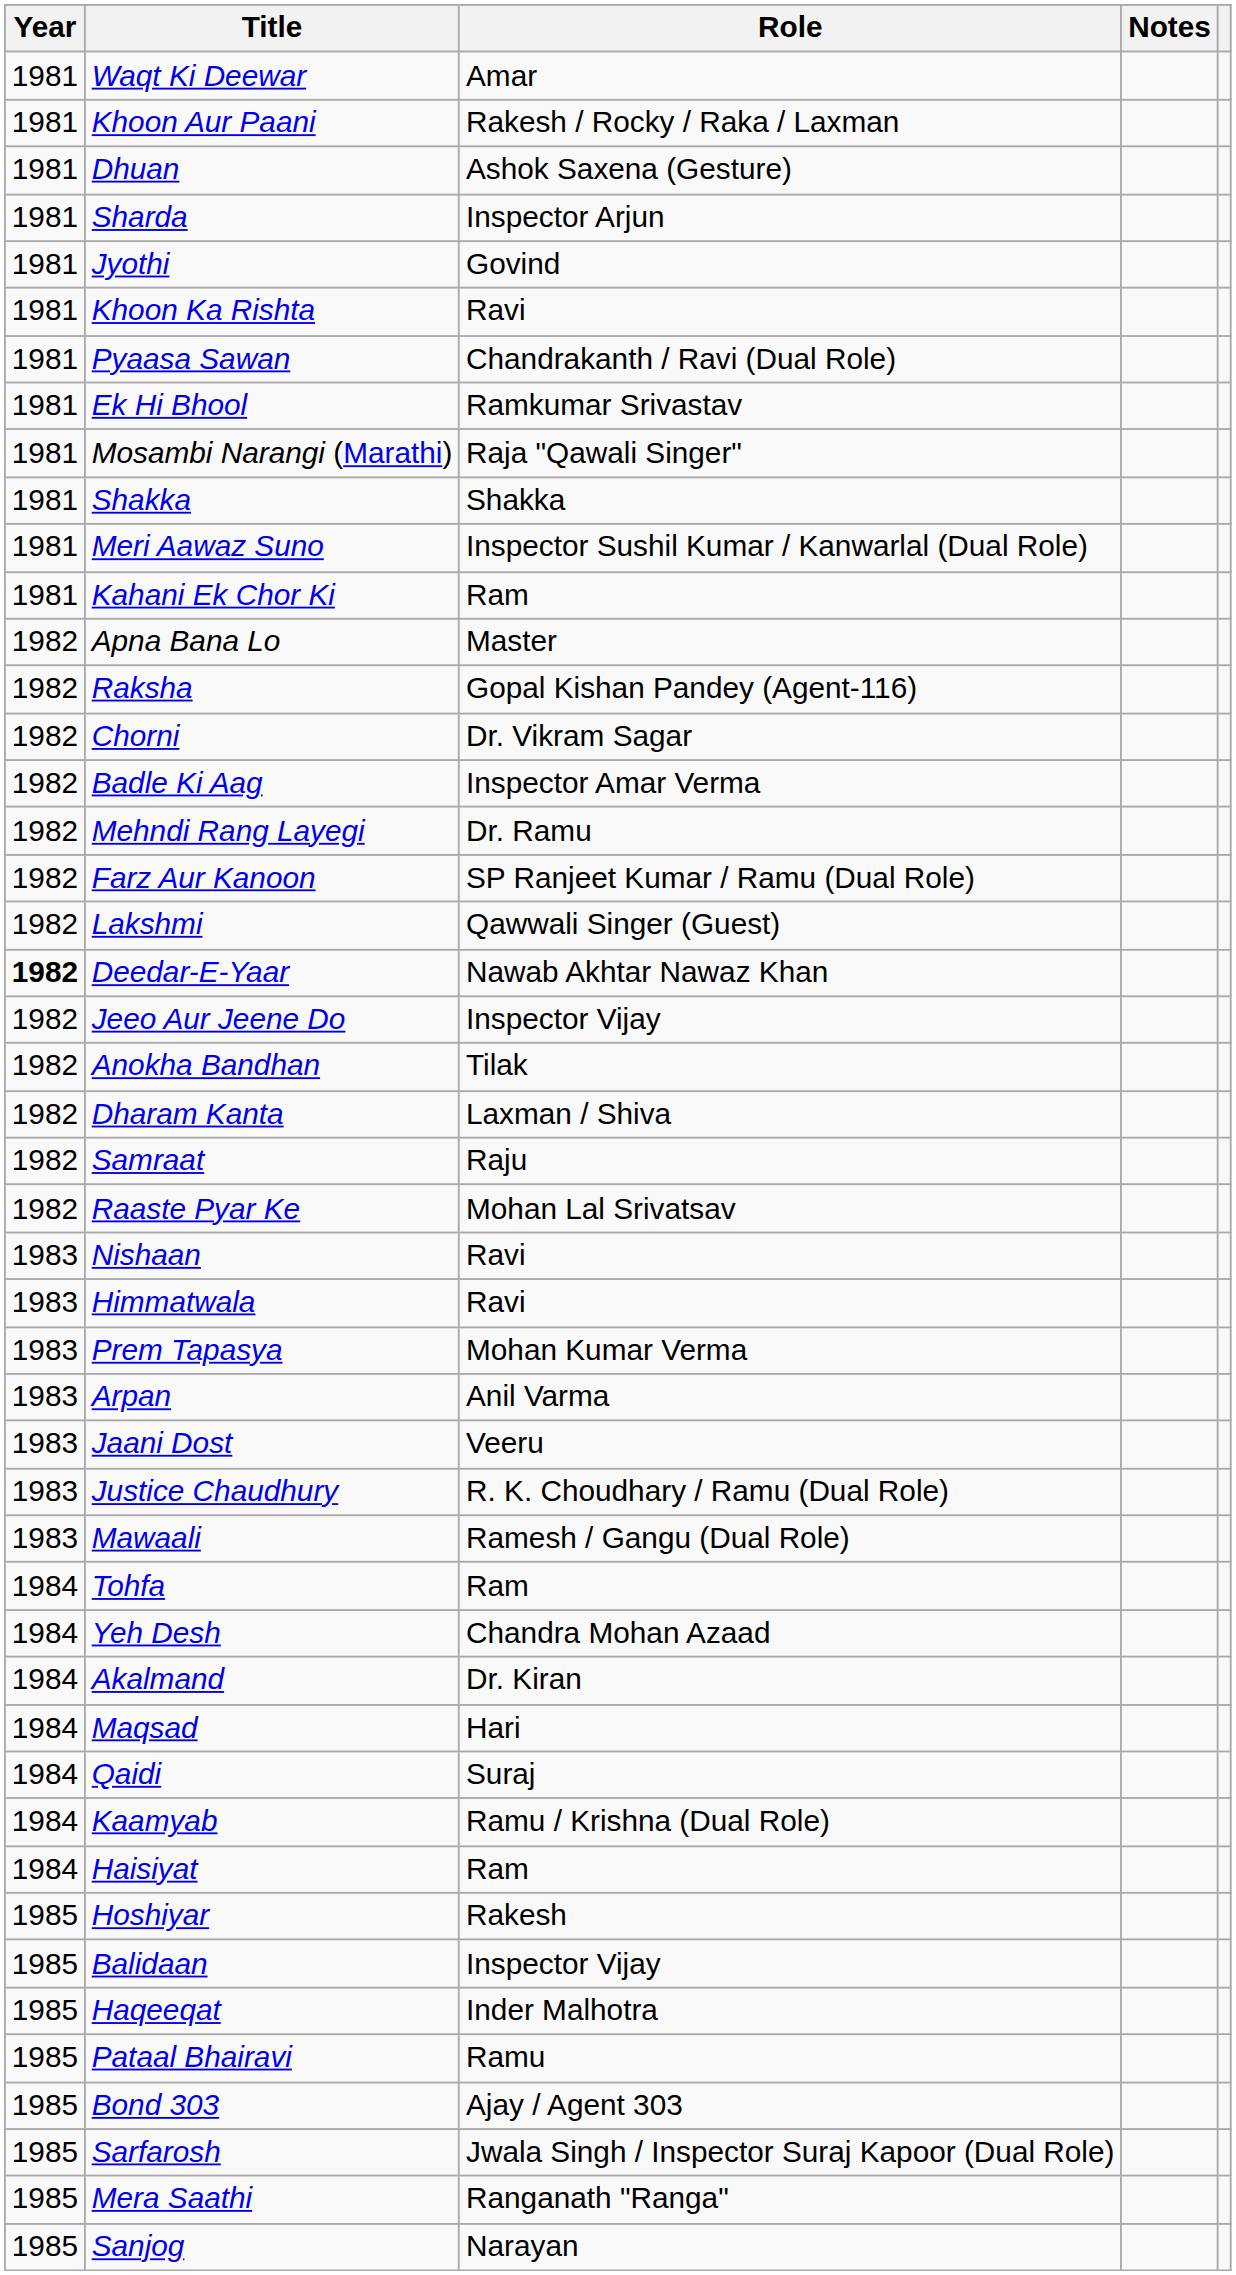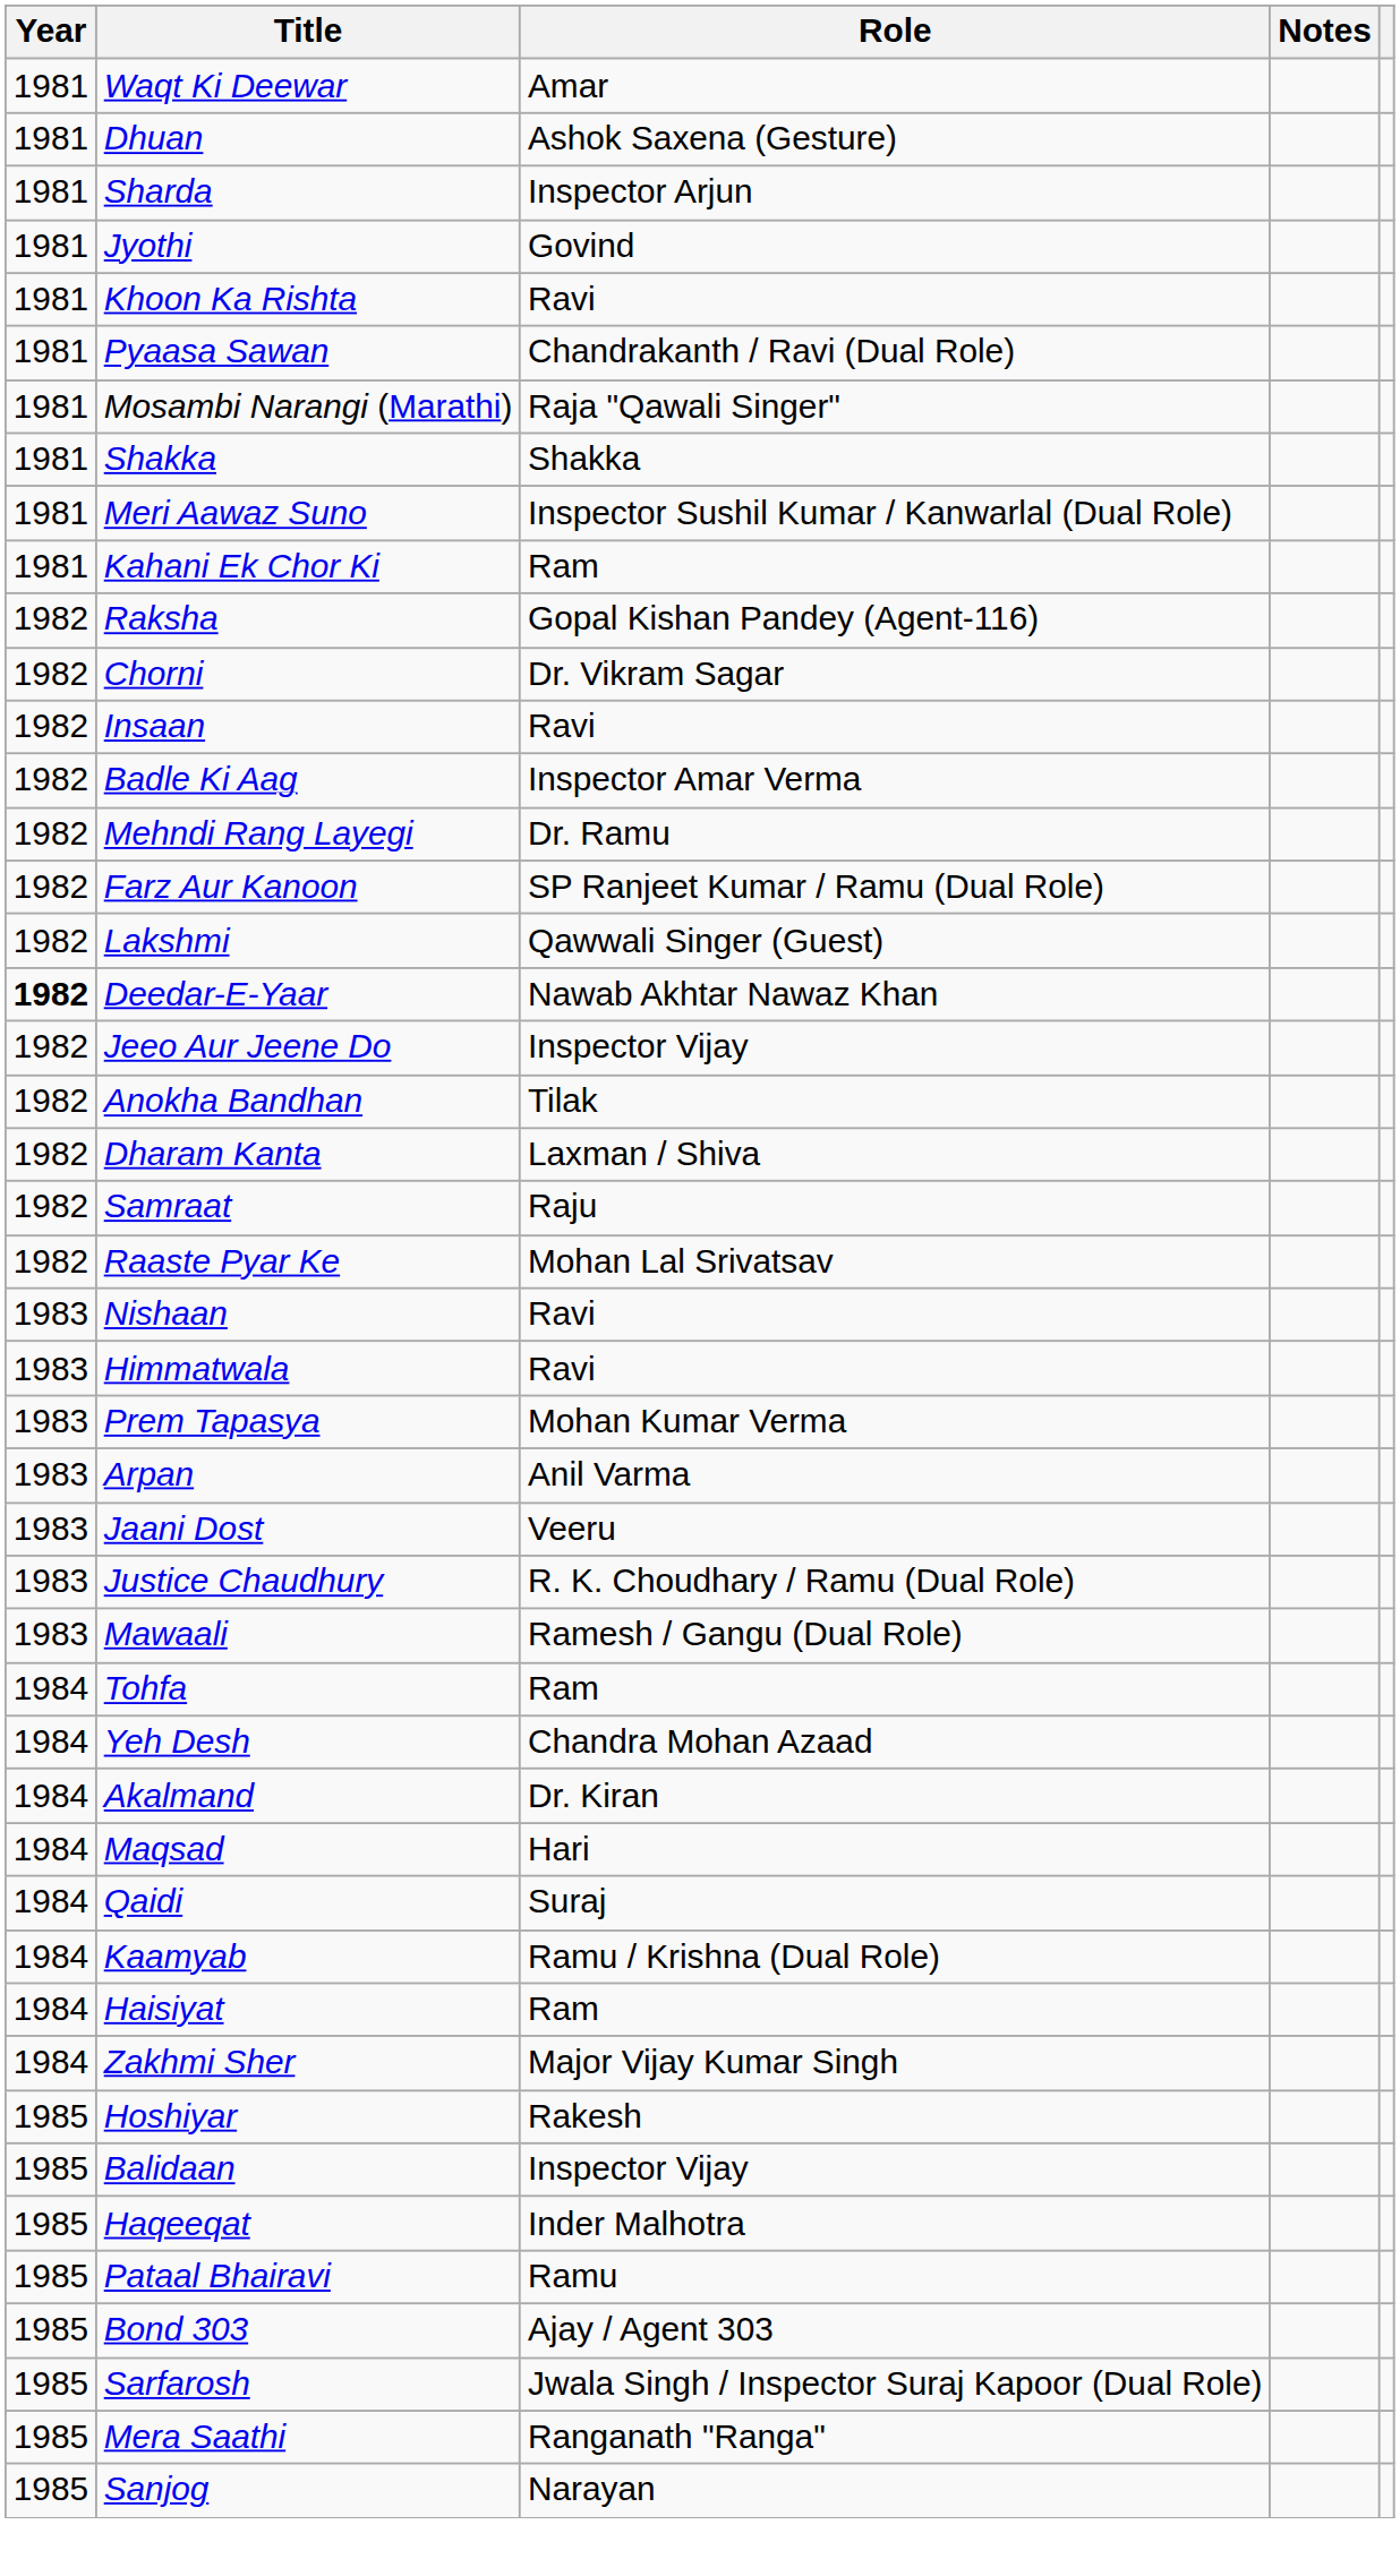- row: 1981 | Khoon Aur Paani | Rakesh / Rocky / Raka / Laxman
- row: 1981 | Ek Hi Bhool | Ramkumar Srivastav
- row: 1982 | Apna Bana Lo | Master
+ row: 1982 | Insaan | Ravi
+ row: 1984 | Zakhmi Sher | Major Vijay Kumar Singh
